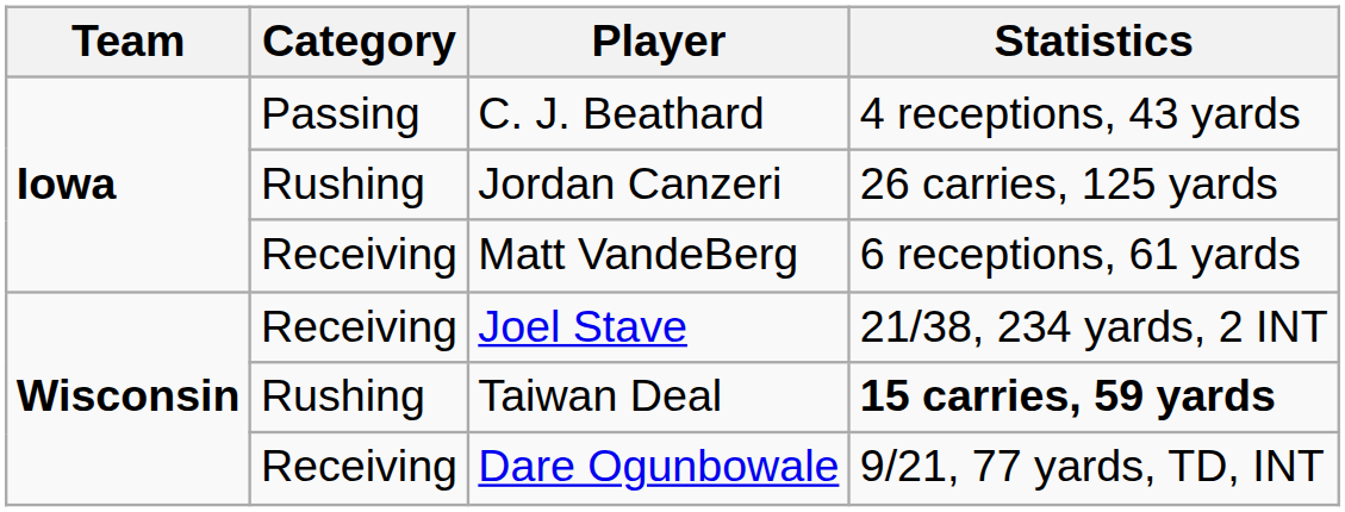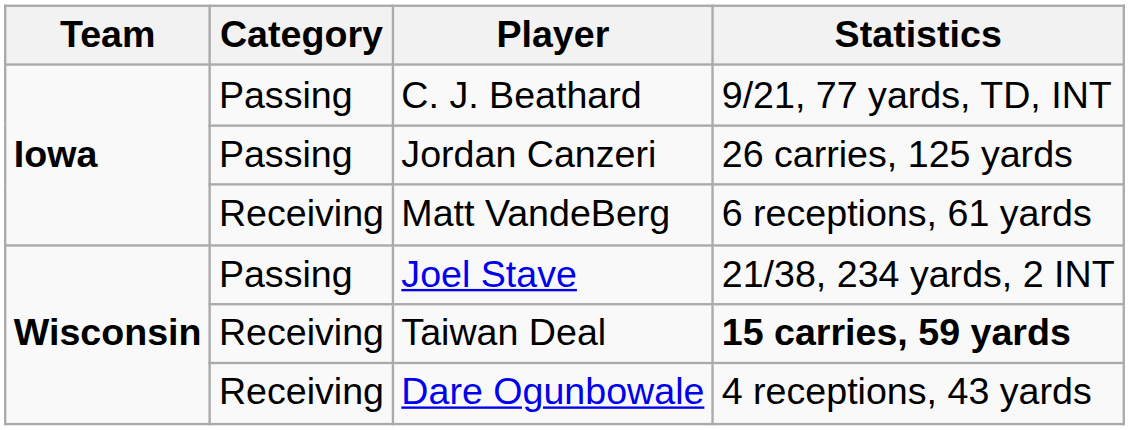C. J. Beathard | Statistics: 4 receptions, 43 yards -> 9/21, 77 yards, TD, INT
Jordan Canzeri | Category: Rushing -> Passing
Joel Stave | Category: Receiving -> Passing
Taiwan Deal | Category: Rushing -> Receiving
Dare Ogunbowale | Statistics: 9/21, 77 yards, TD, INT -> 4 receptions, 43 yards
